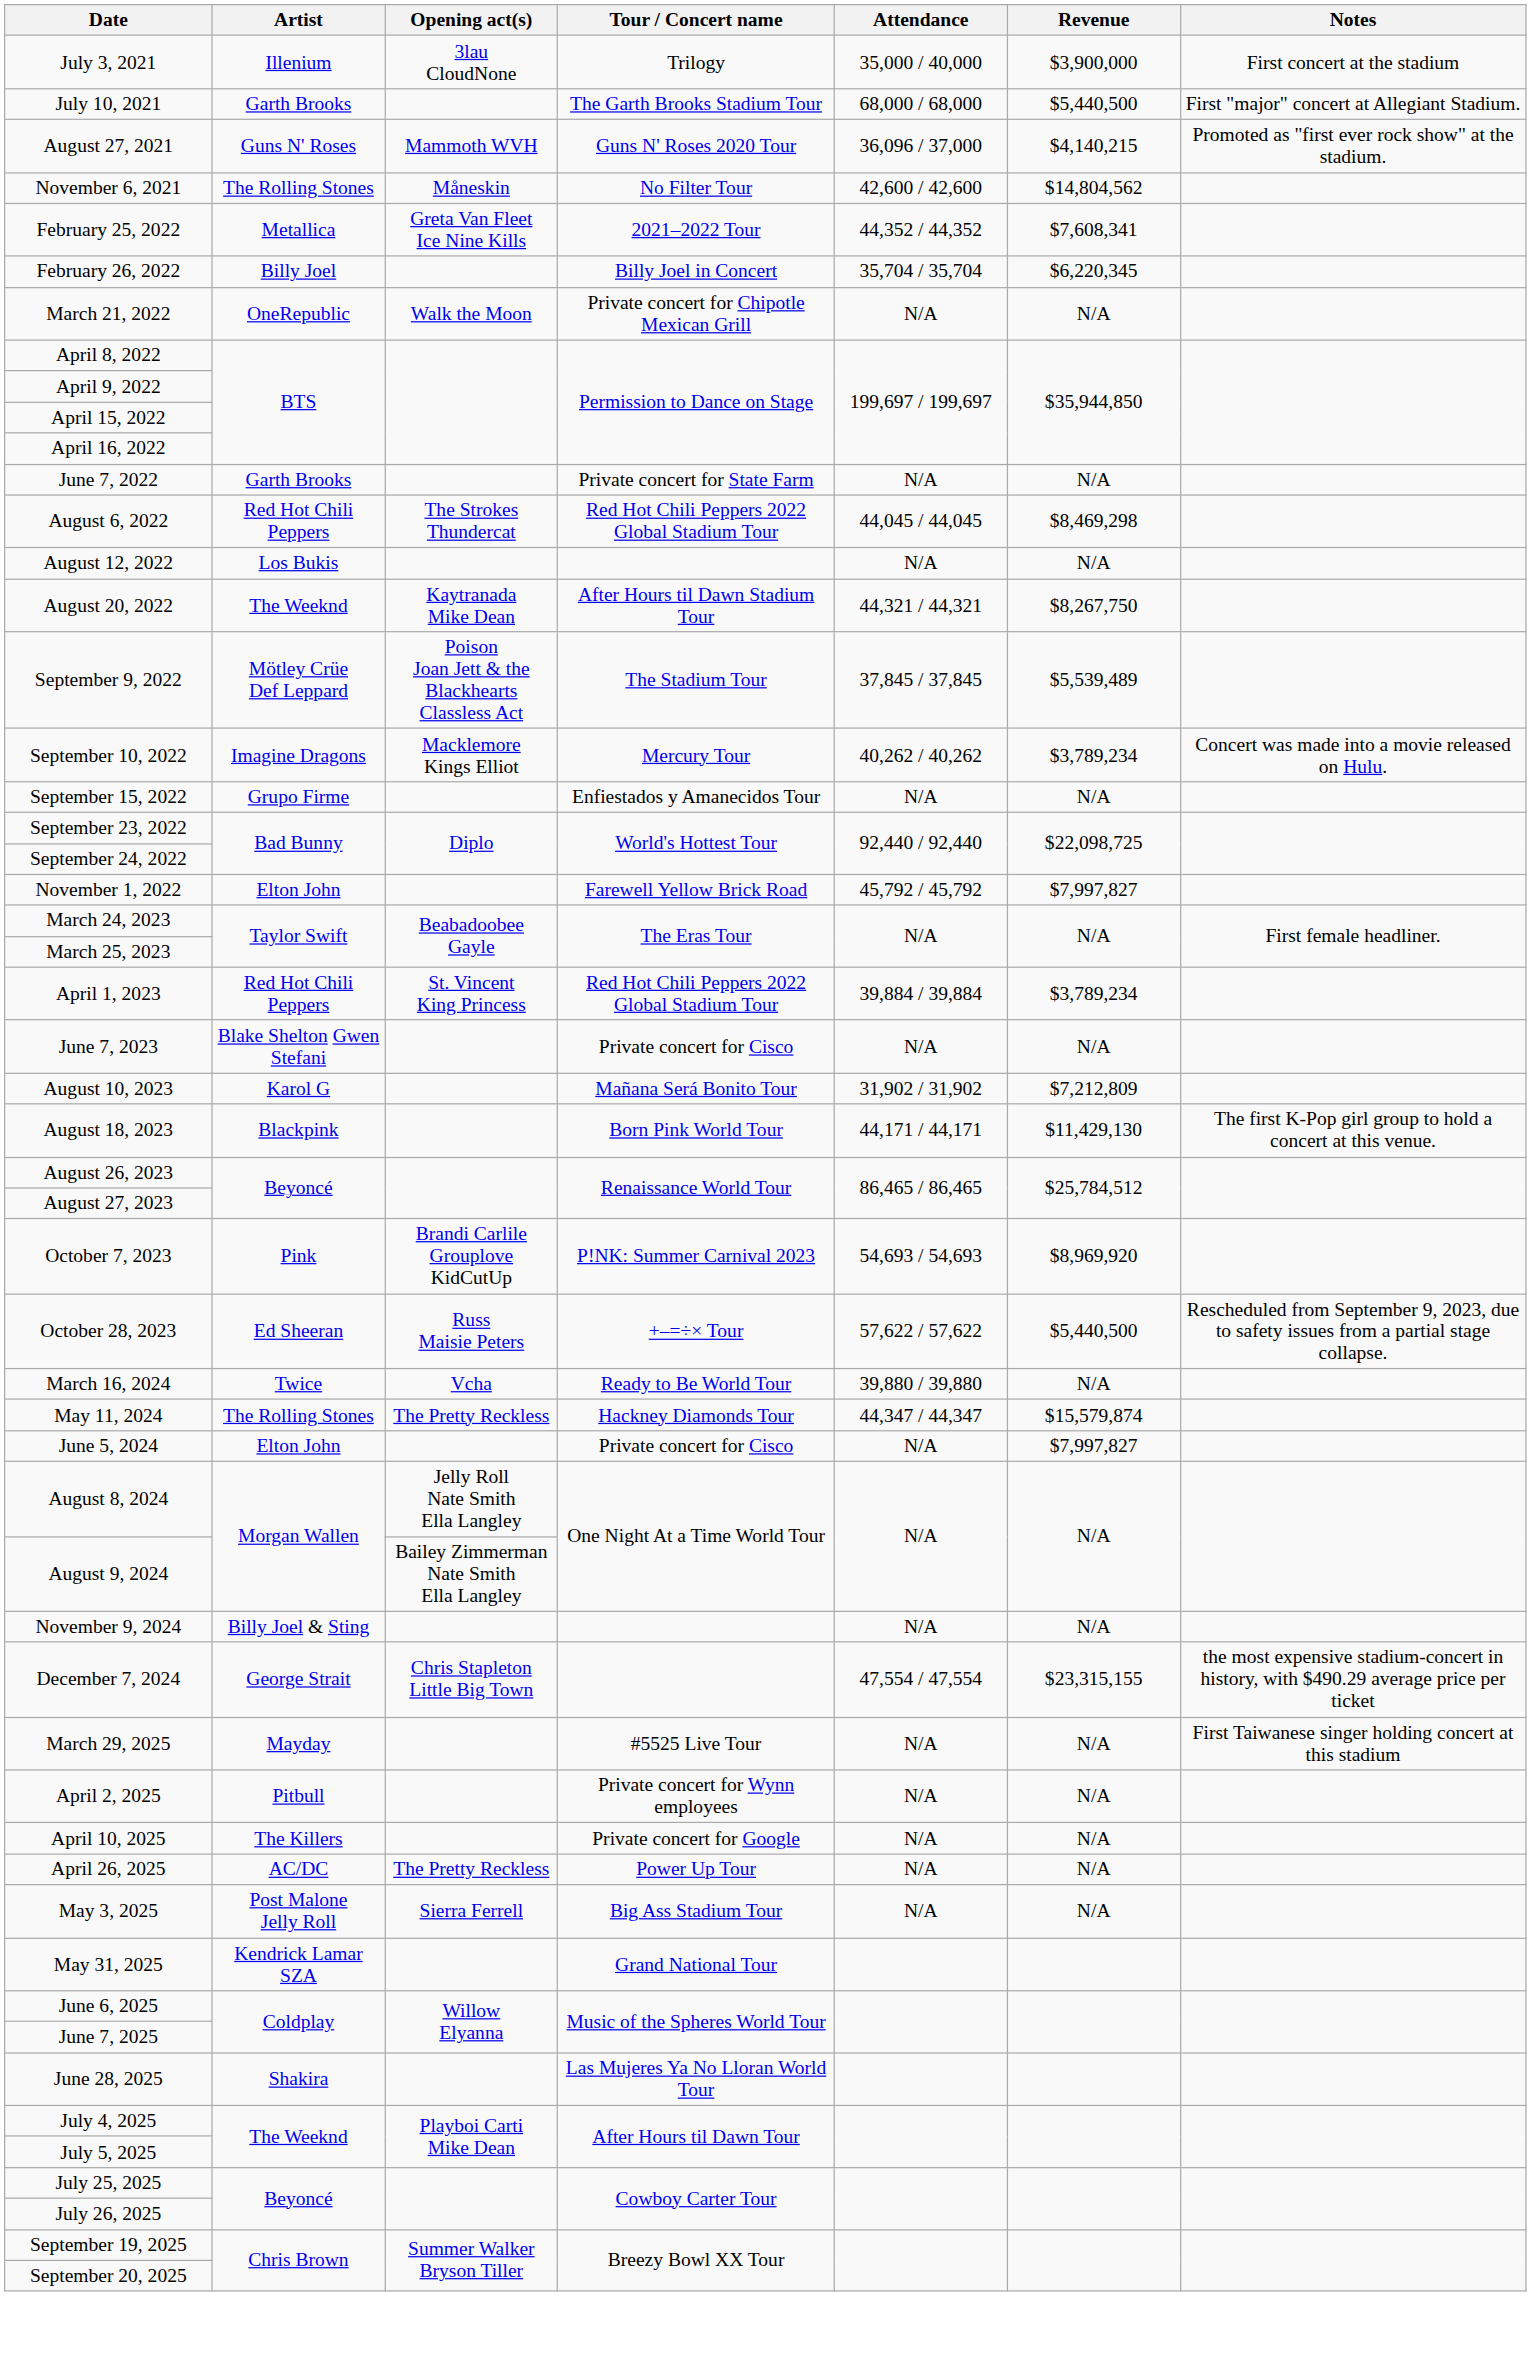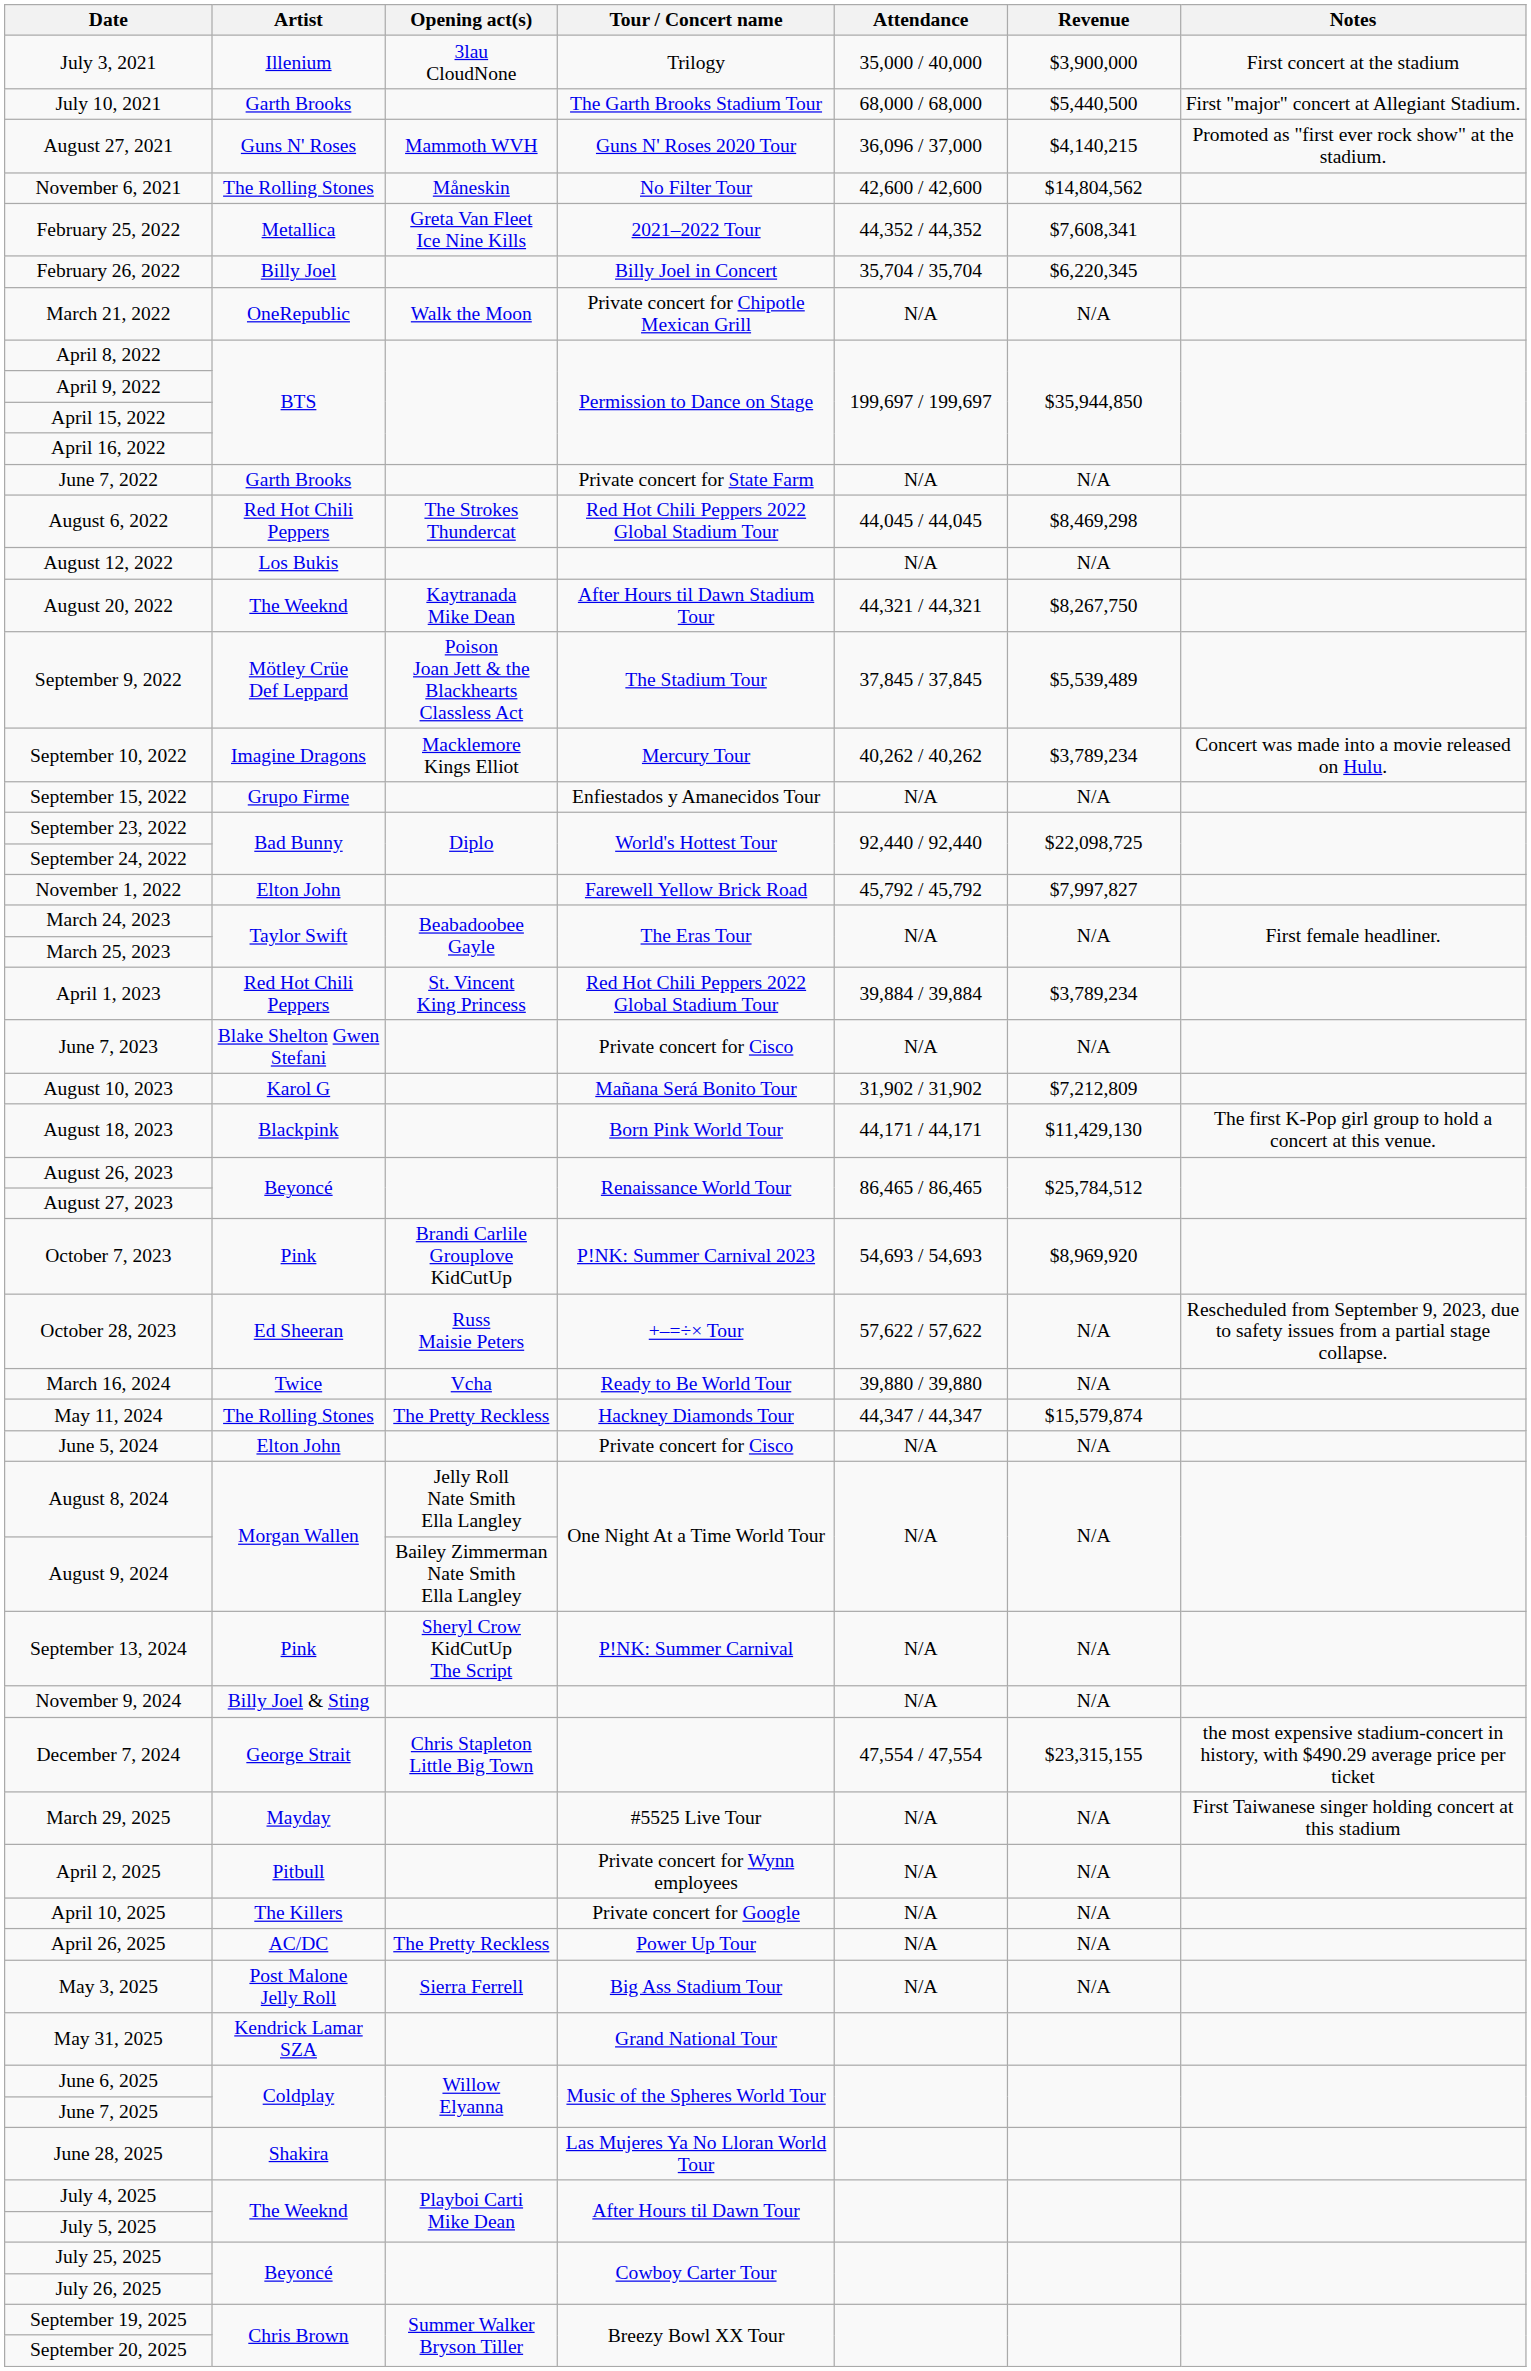October 28, 2023 | Revenue: $5,440,500 -> N/A
June 5, 2024 | Revenue: $7,997,827 -> N/A
+ row: September 13, 2024 | Pink | Sheryl Crow KidCutUp The Script | P!NK: Summer Carnival | N/A | N/A
